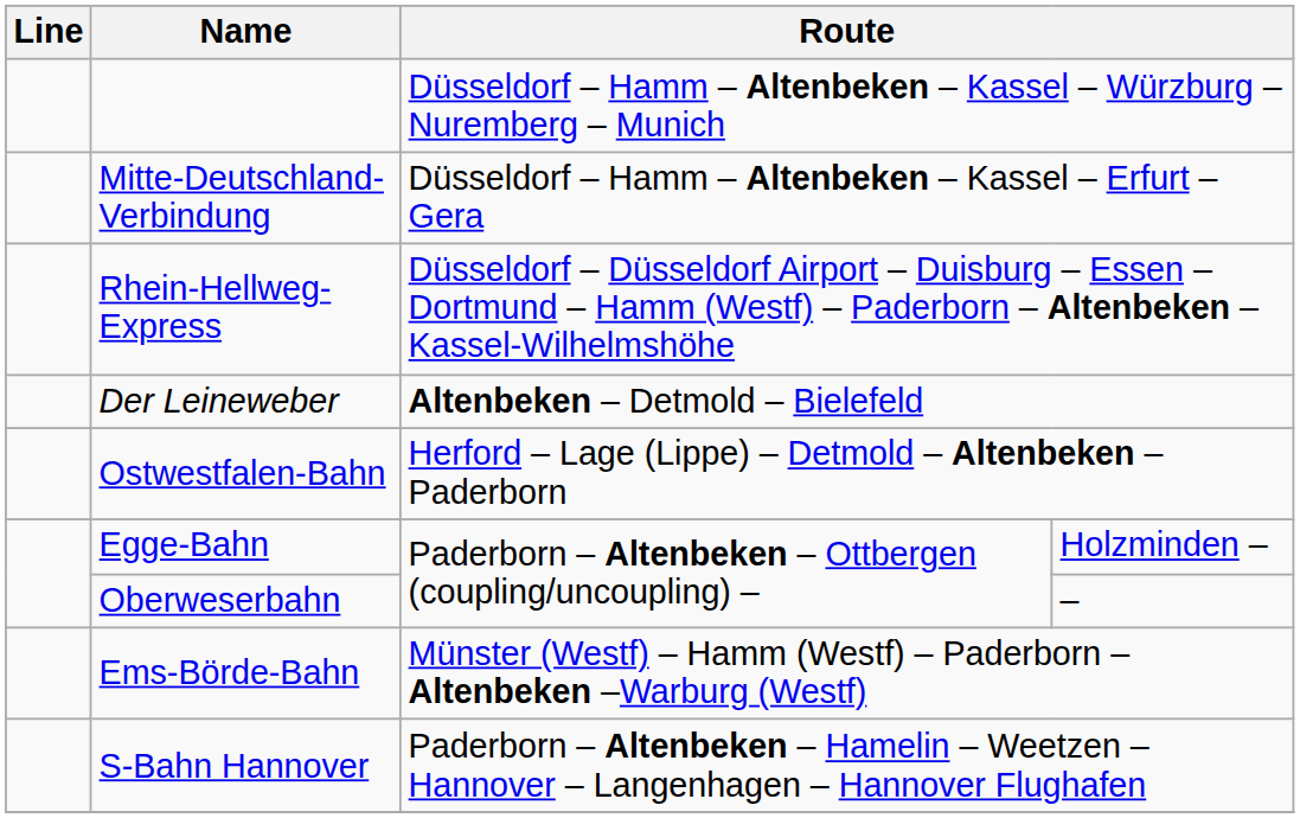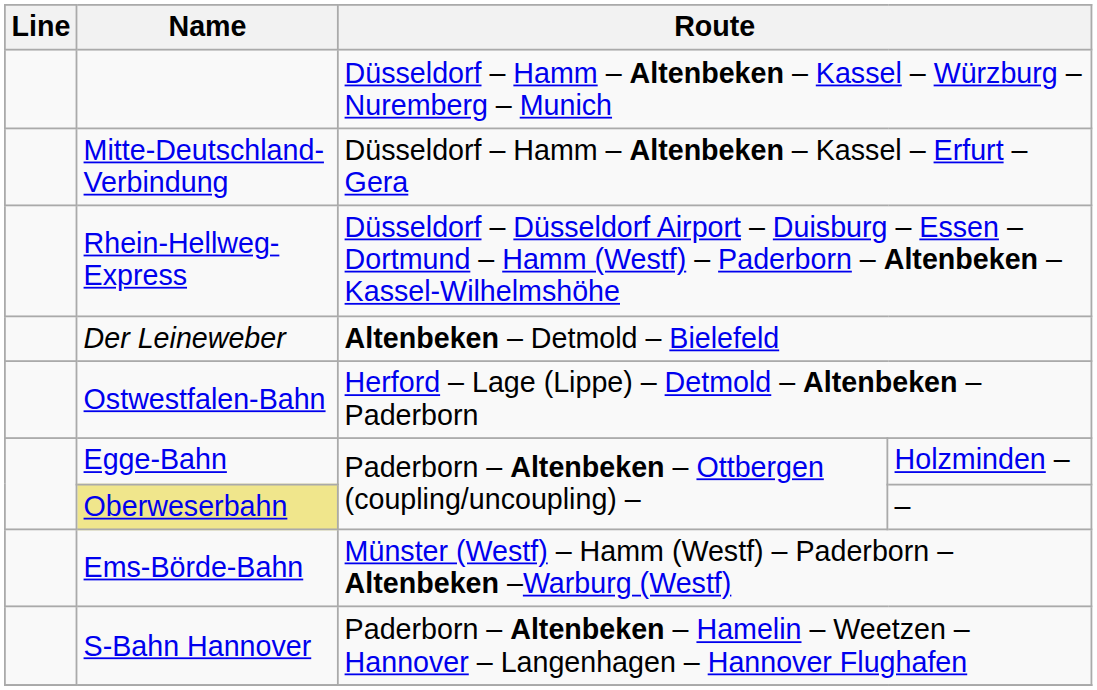Oberweserbahn | Name: no background -> khaki background
